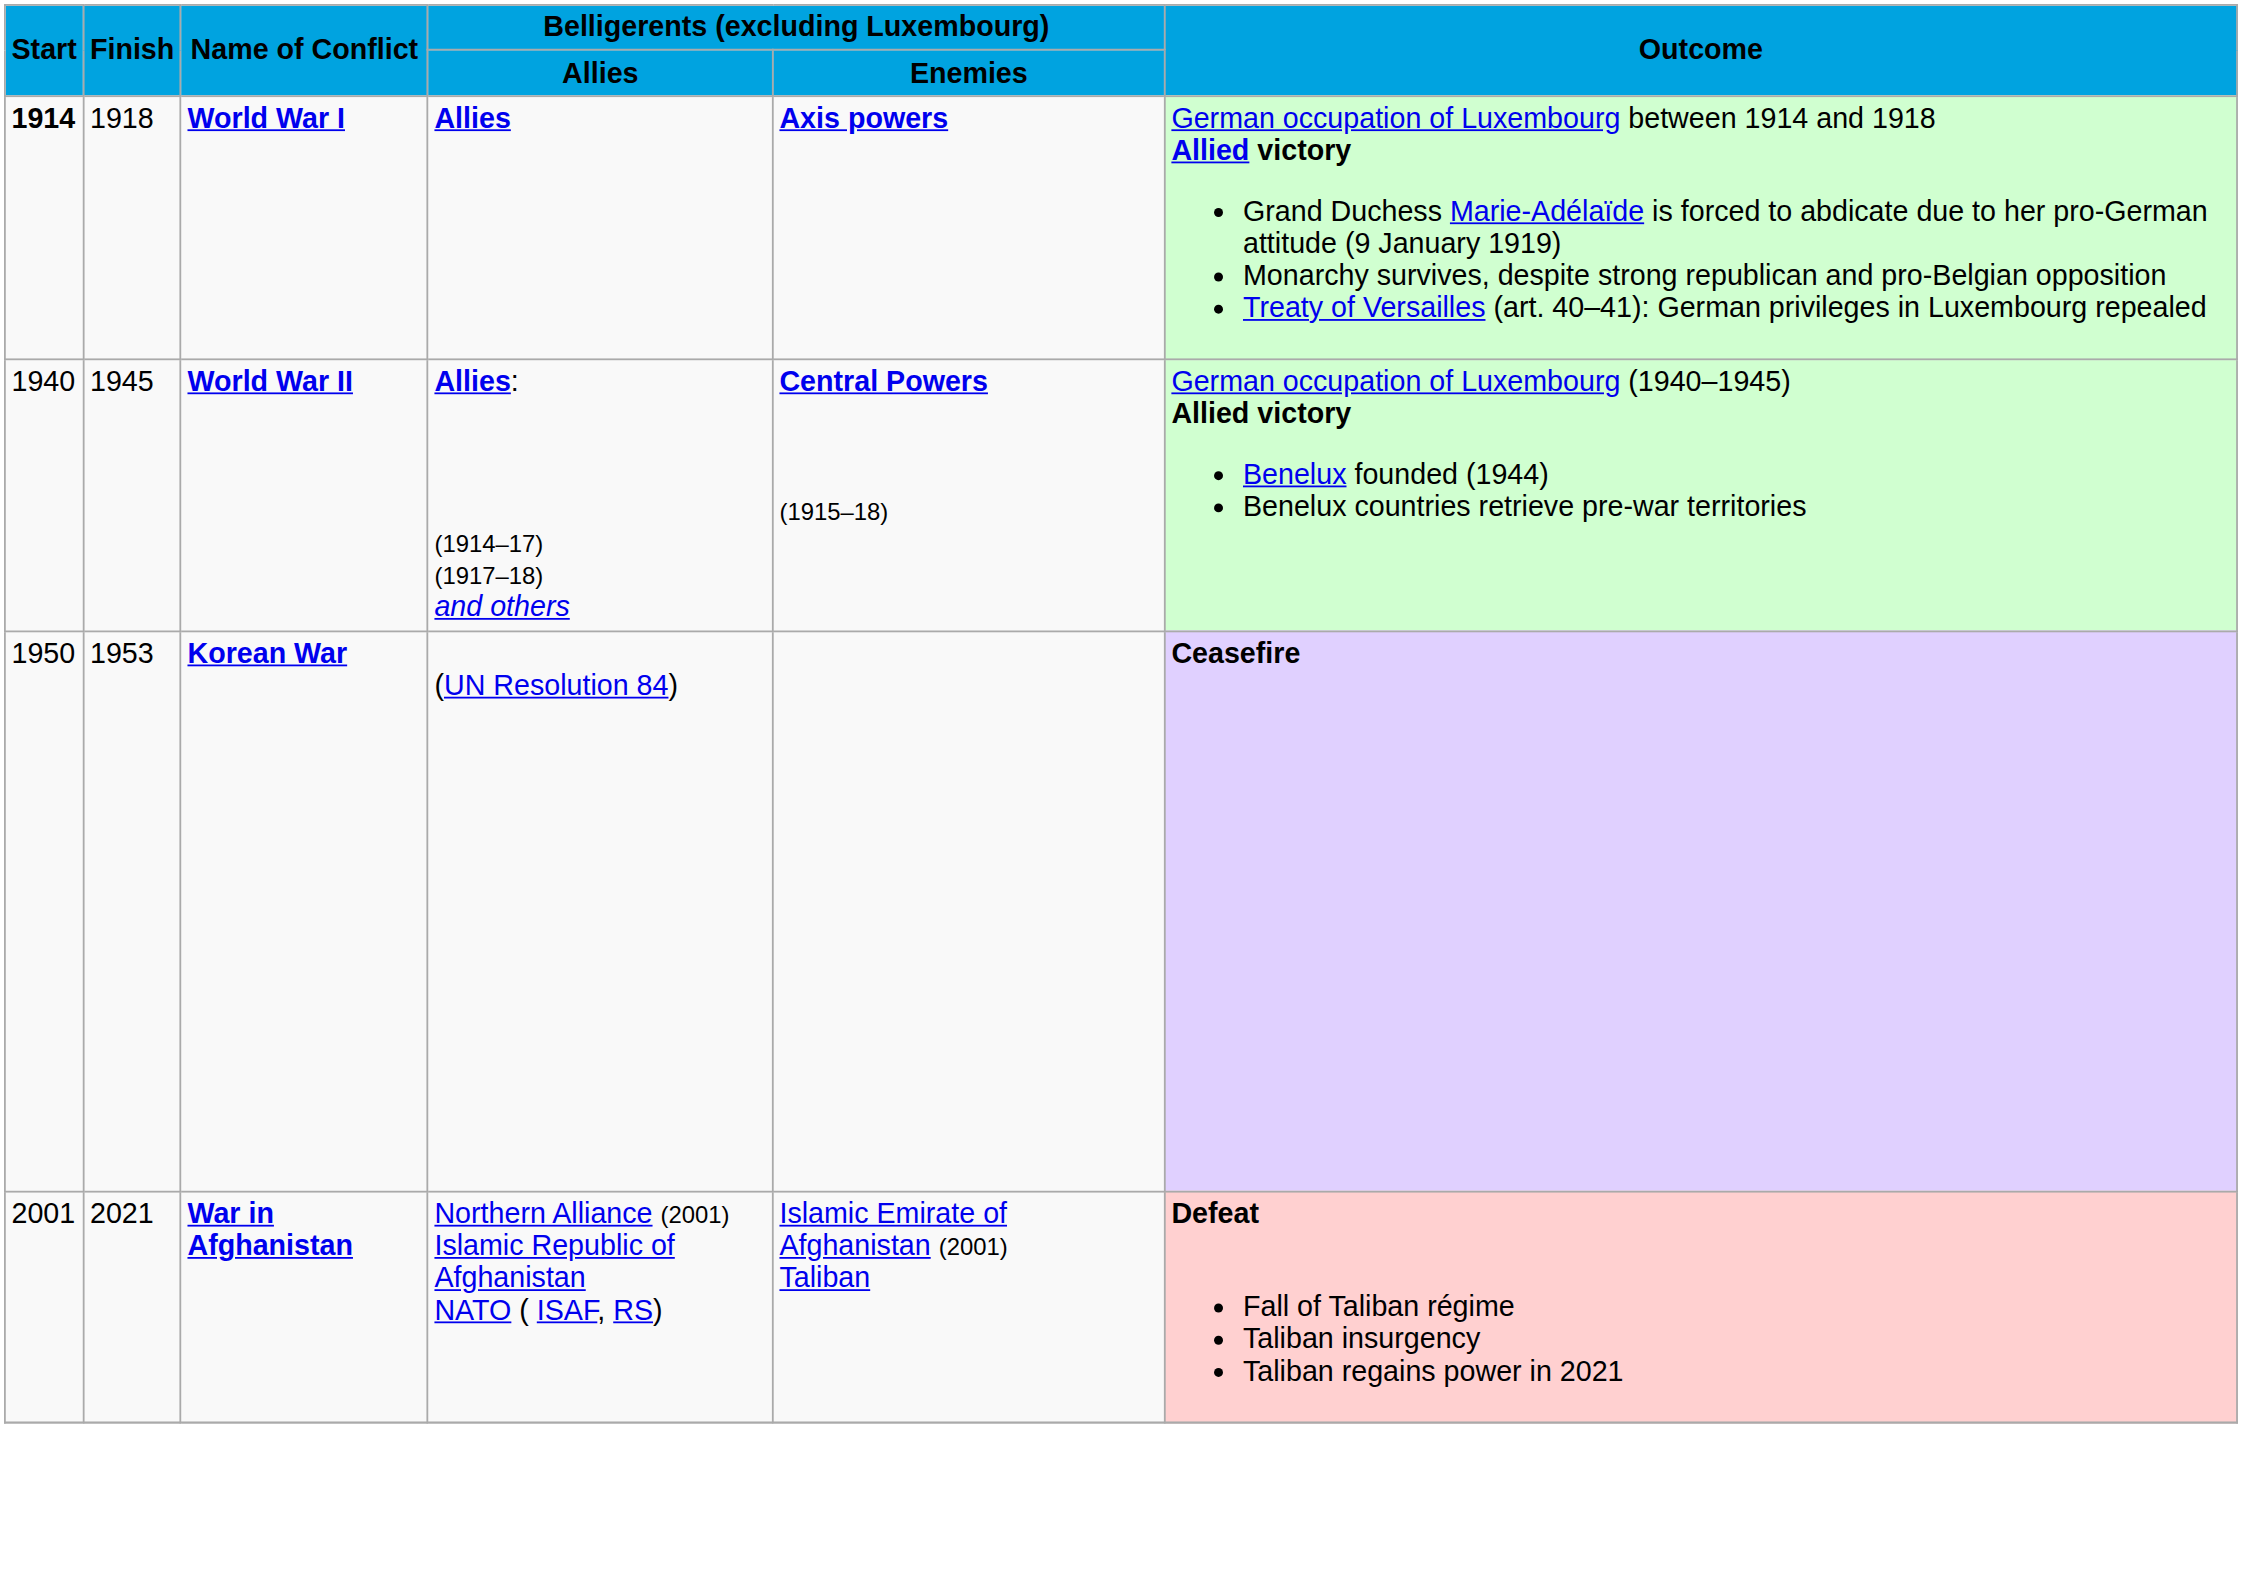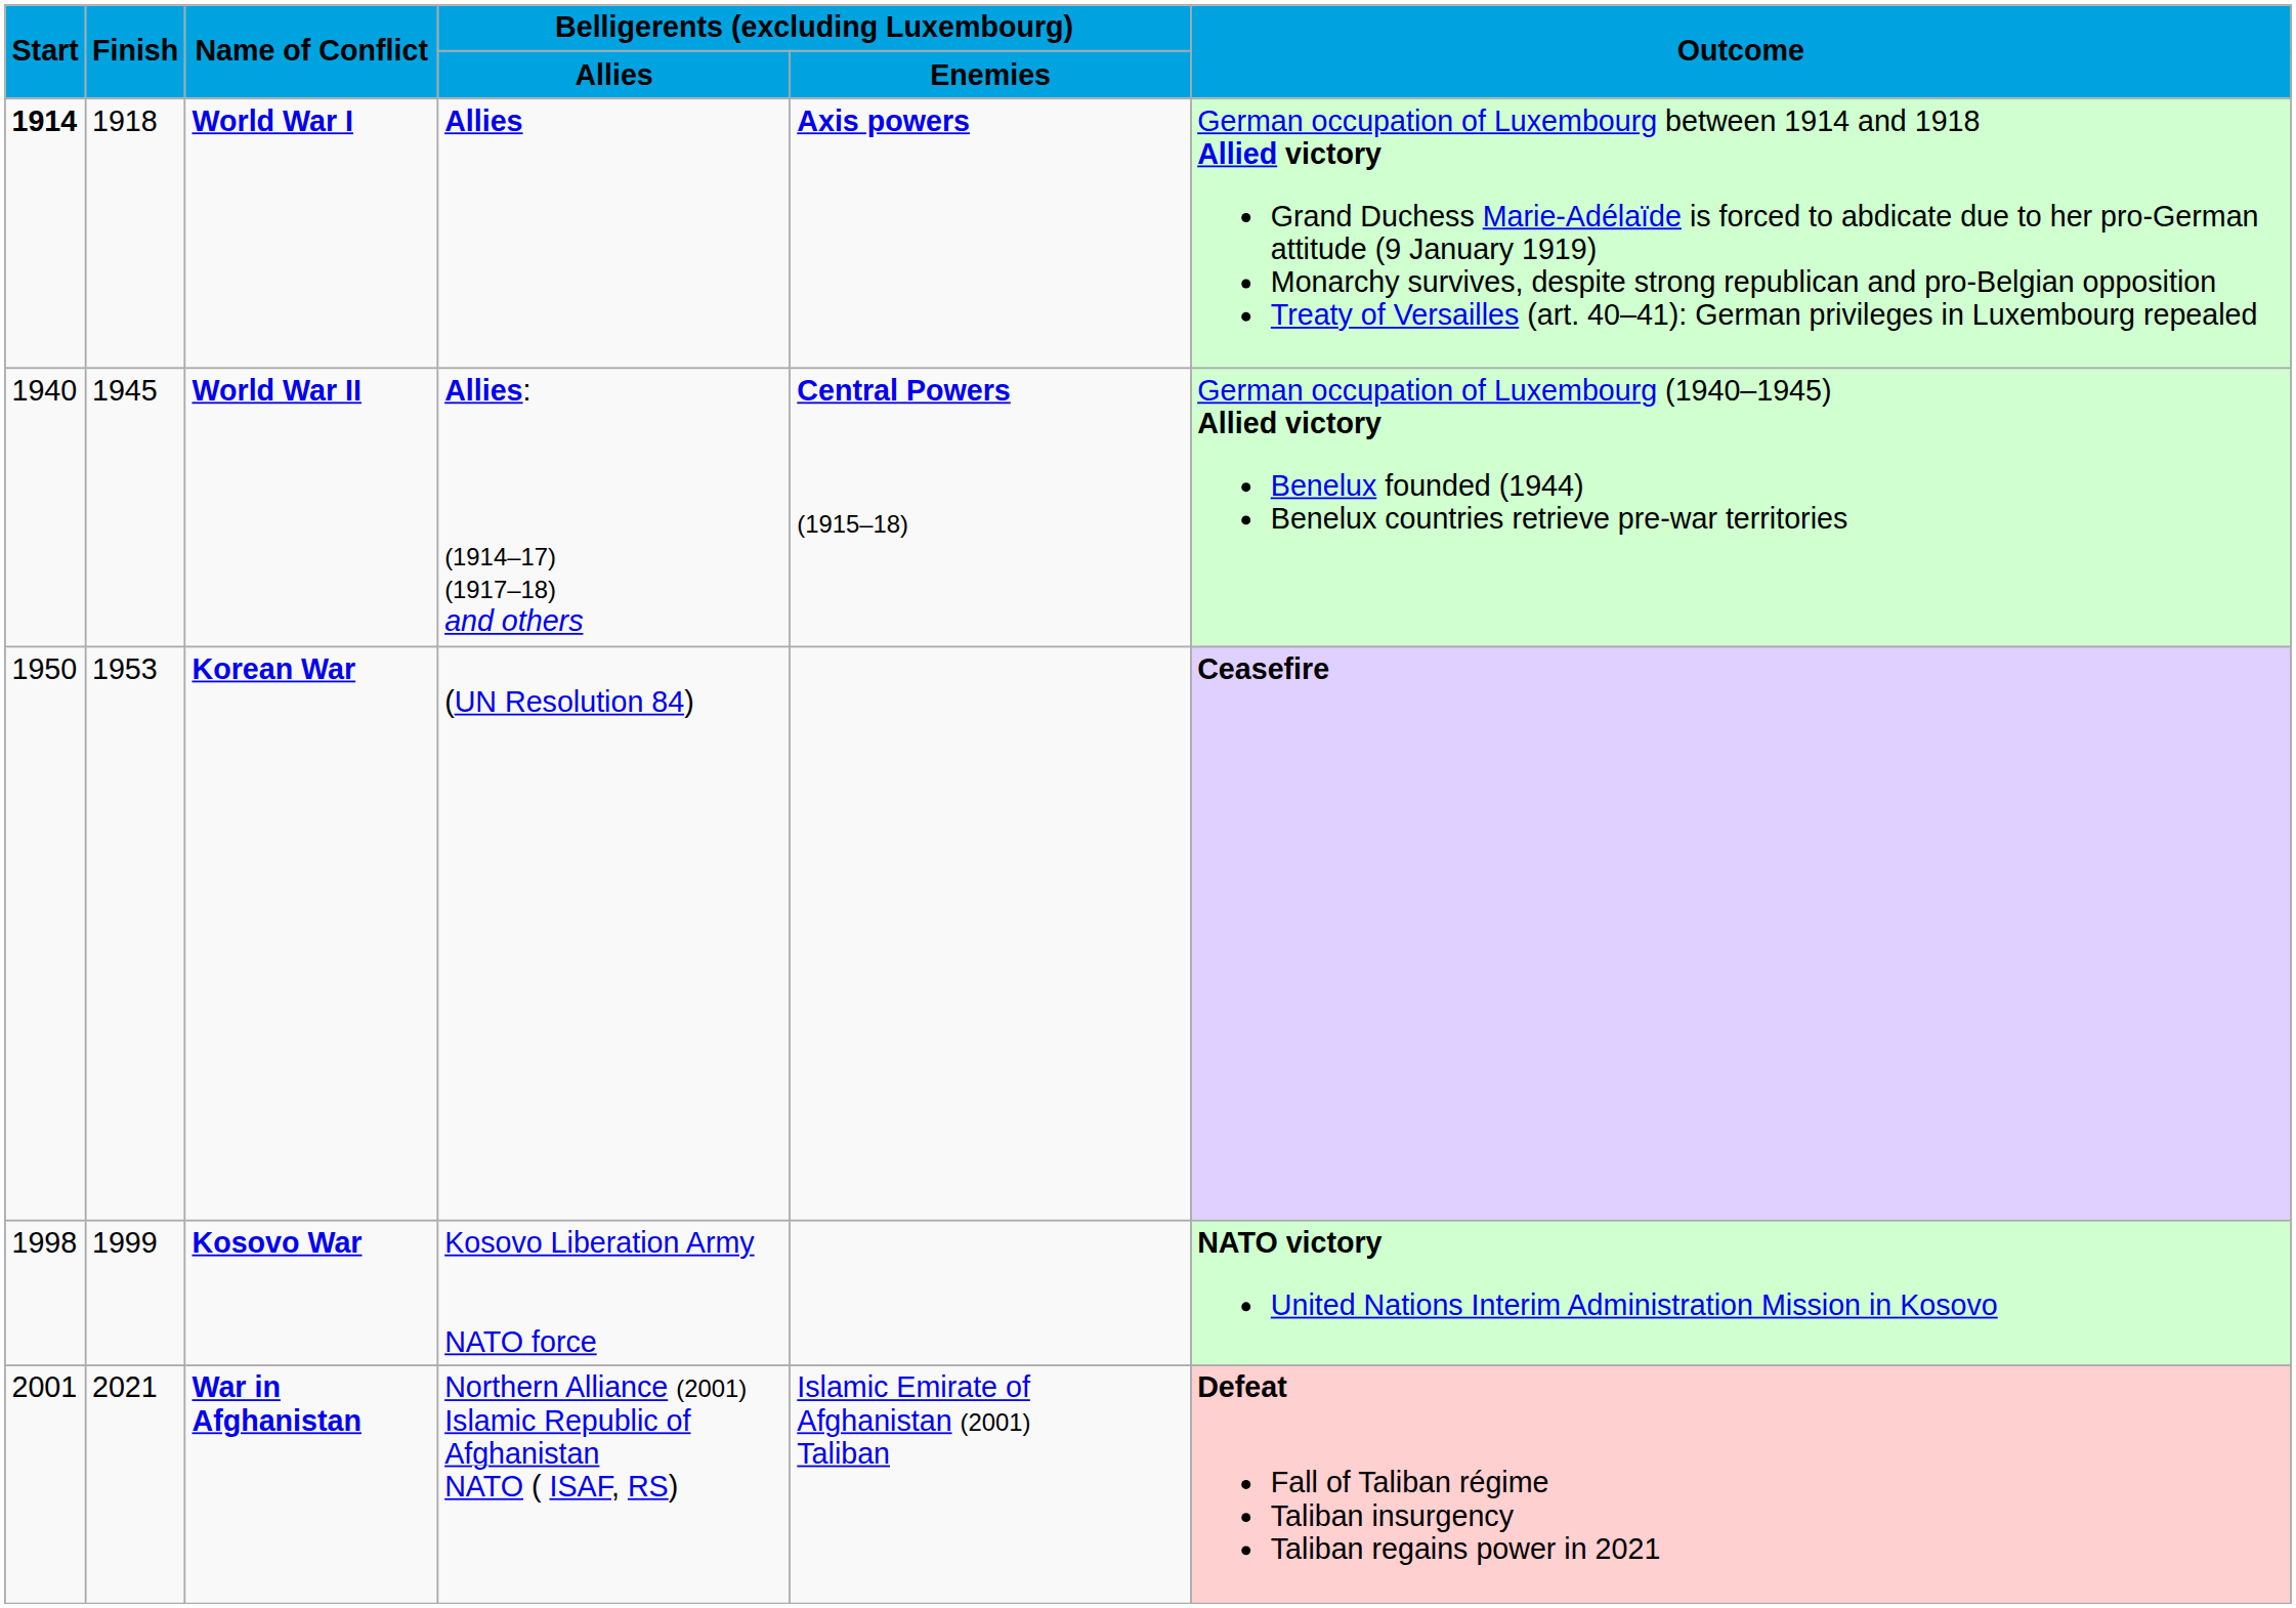+ row: 1998 | 1999 | Kosovo War | Kosovo Liberation Army NATO force | NATO victory United Nations Interim Administration Mission in Kosovo
